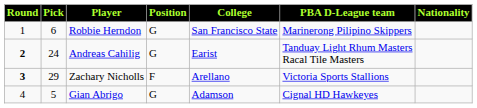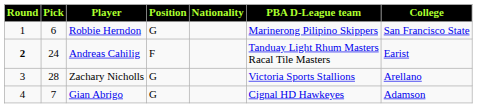columns swapped: Nationality <-> College
Andreas Cahilig | Position: G -> F
Zachary Nicholls | Round: bold -> normal
Zachary Nicholls | Pick: 29 -> 28
Zachary Nicholls | Position: F -> G
Gian Abrigo | Pick: 5 -> 7
